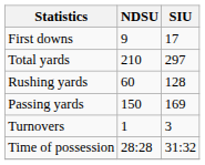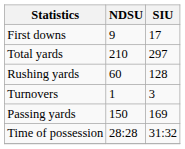rows swapped: Passing yards <-> Turnovers
